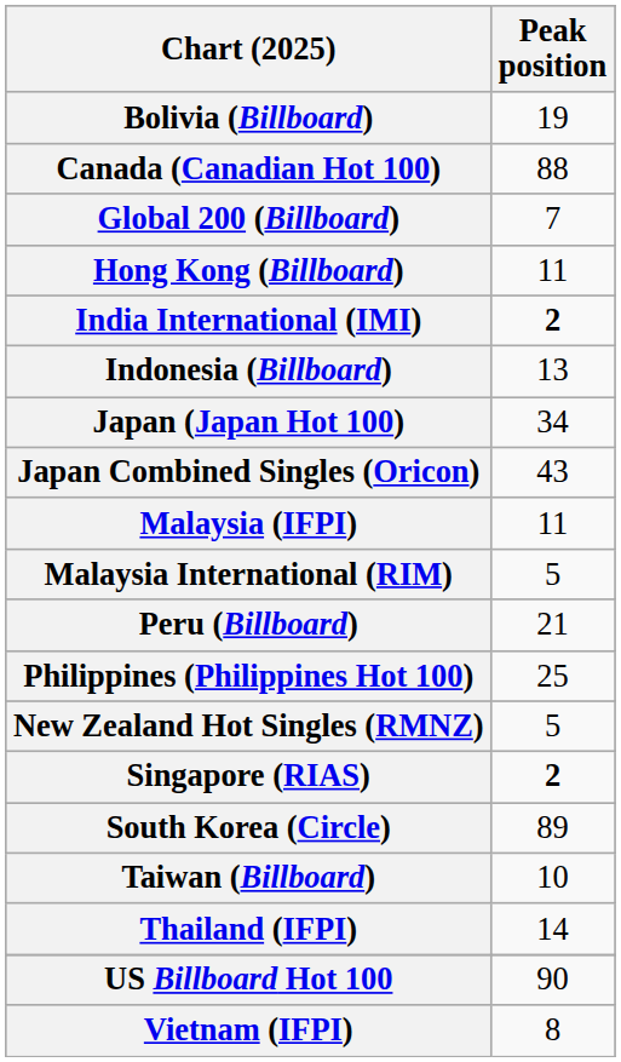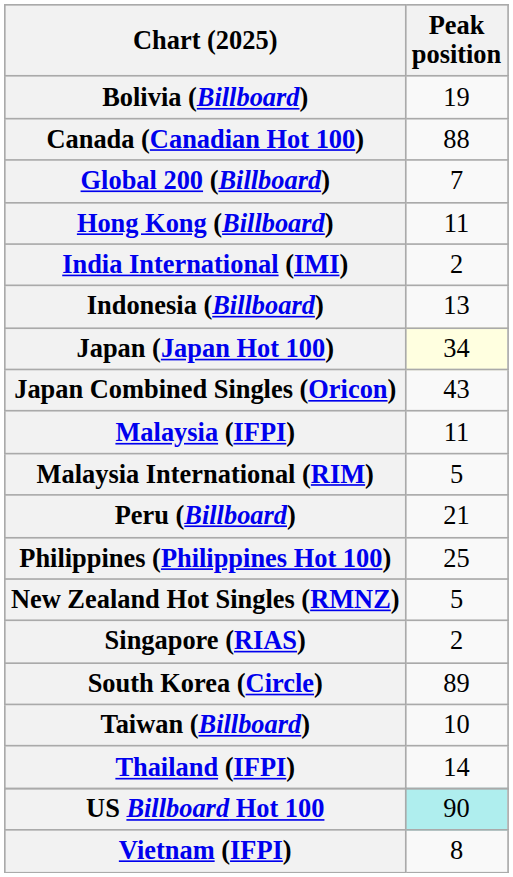India International (IMI) | Peak position: bold -> normal
Japan (Japan Hot 100) | Peak position: no background -> lightyellow background
Singapore (RIAS) | Peak position: bold -> normal
US Billboard Hot 100 | Peak position: no background -> paleturquoise background
